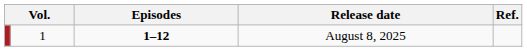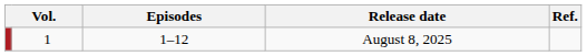August 8, 2025 | Episodes: bold -> normal
